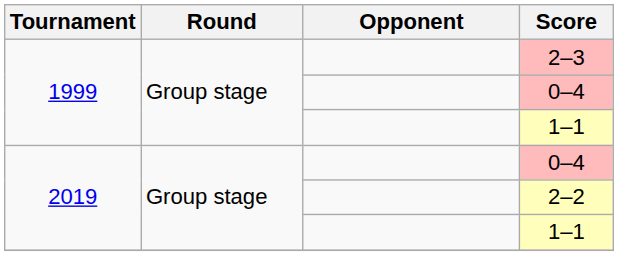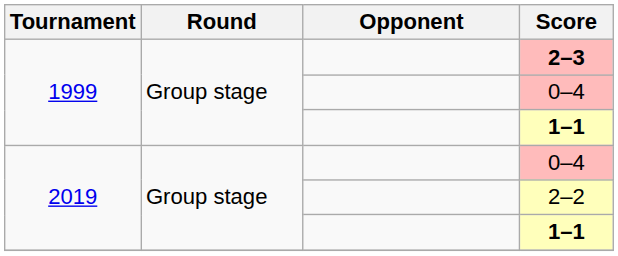2–3 | Score: normal -> bold
1999 / 1–1 | Score: normal -> bold
2019 / 1–1 | Score: normal -> bold
